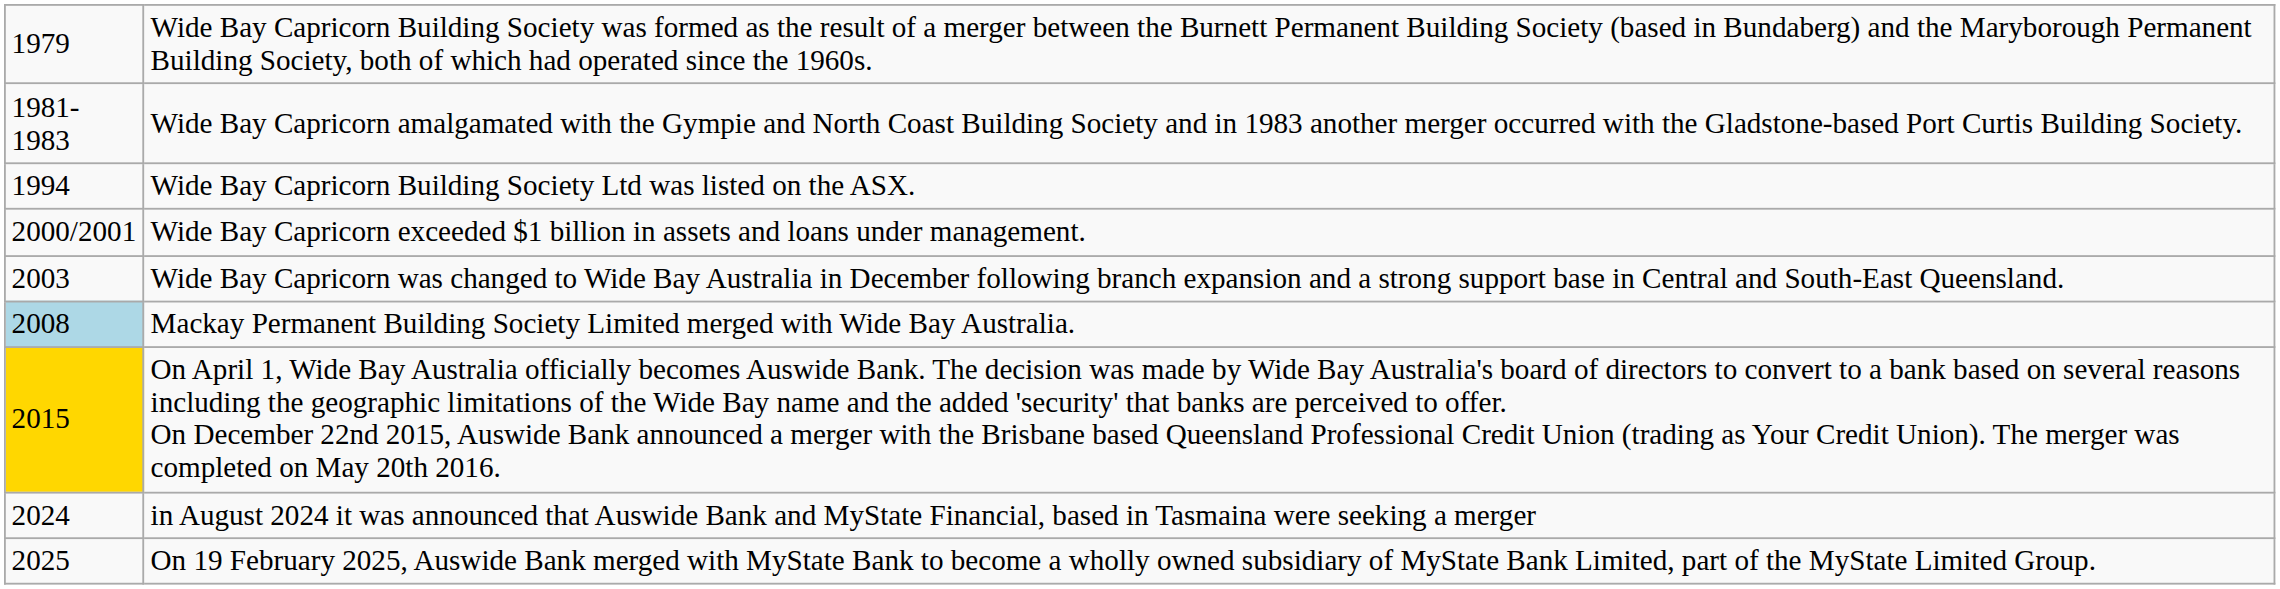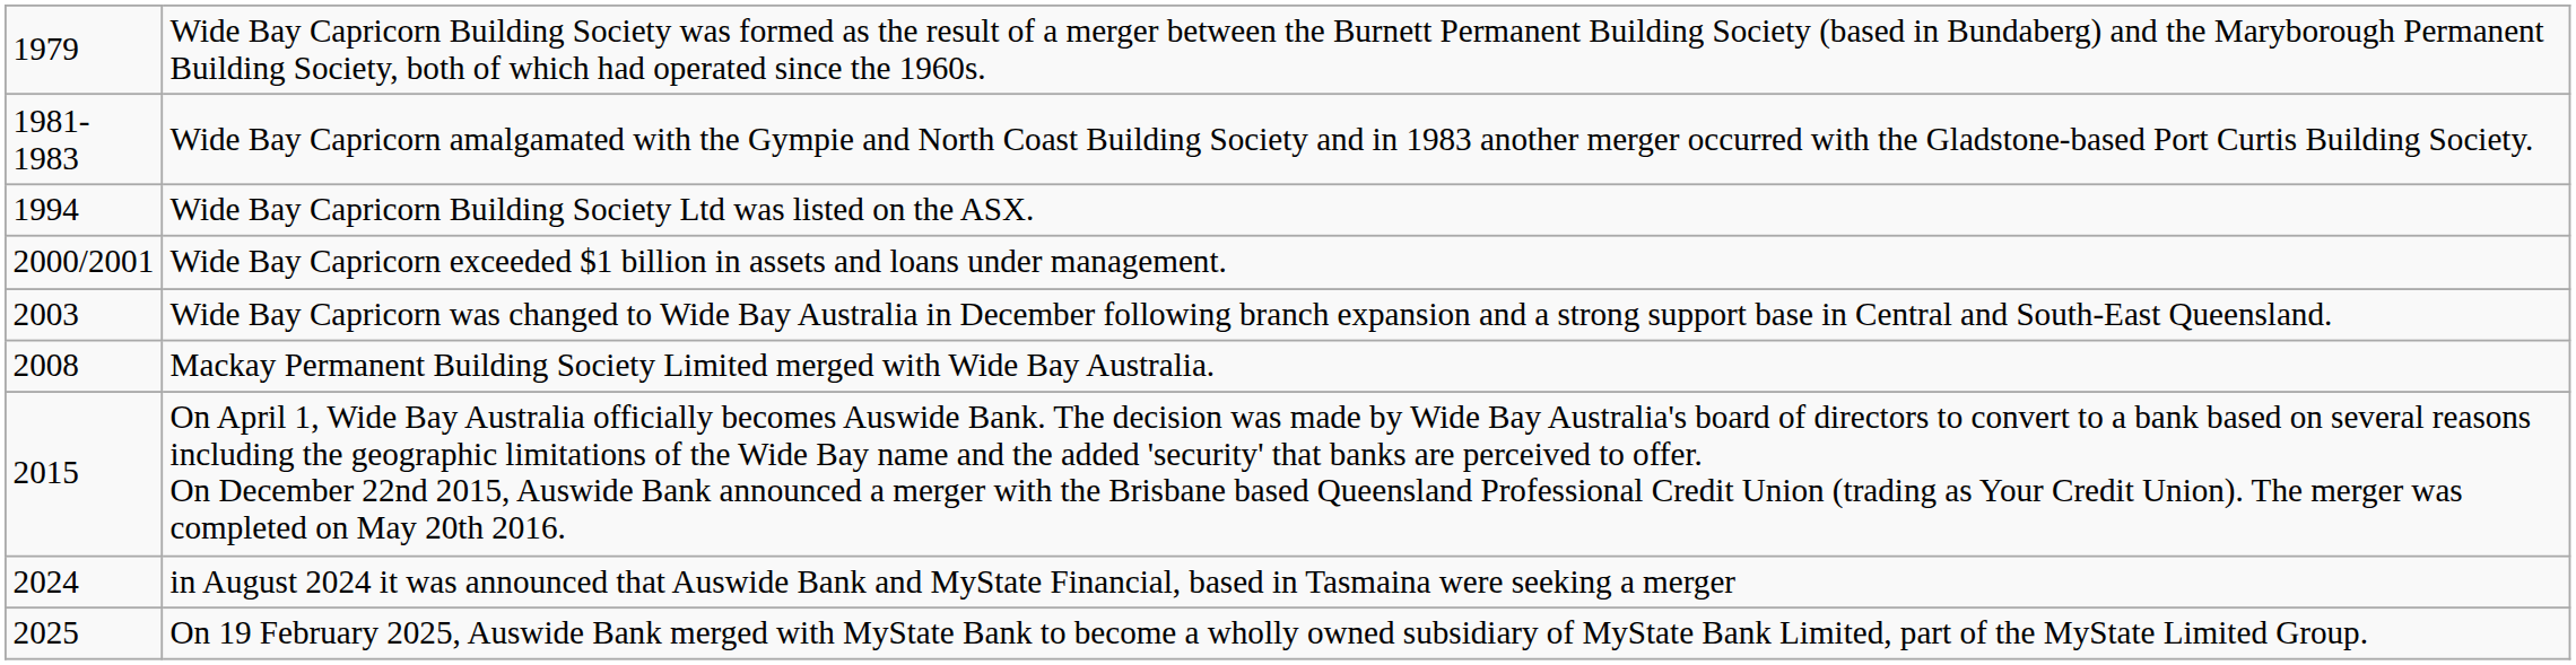row 6 | column 1: lightblue background -> no background
row 7 | column 1: gold background -> no background
